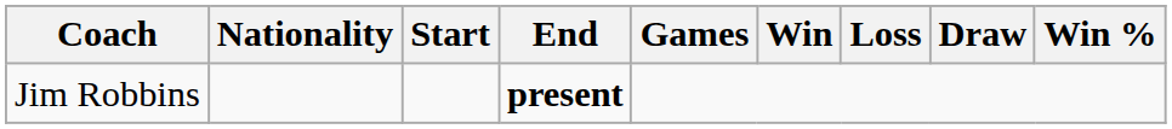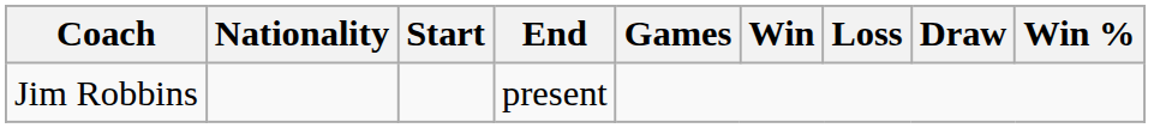Jim Robbins | End: bold -> normal
